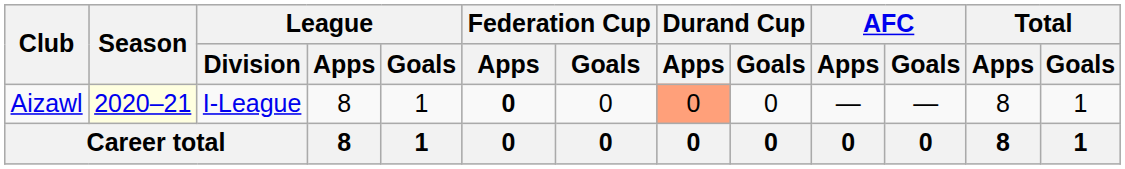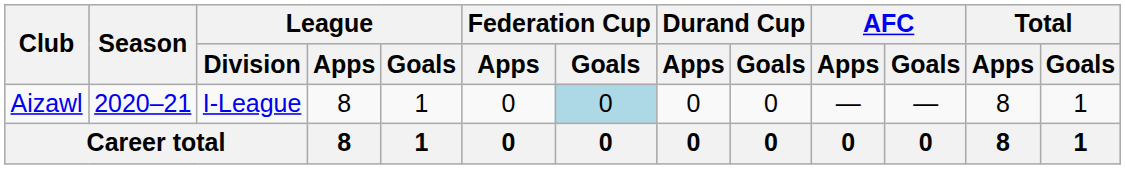Aizawl | Season: lightyellow background -> no background
Aizawl | Federation Cup / Apps: bold -> normal
Aizawl | Federation Cup / Goals: no background -> lightblue background
Aizawl | Durand Cup / Apps: lightsalmon background -> no background
